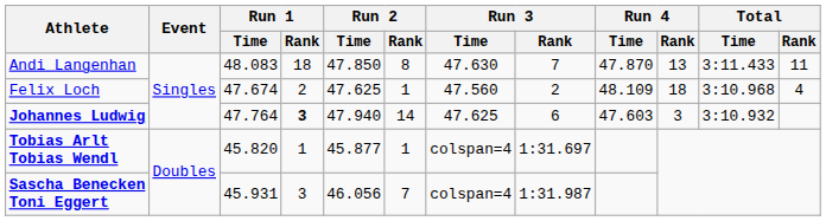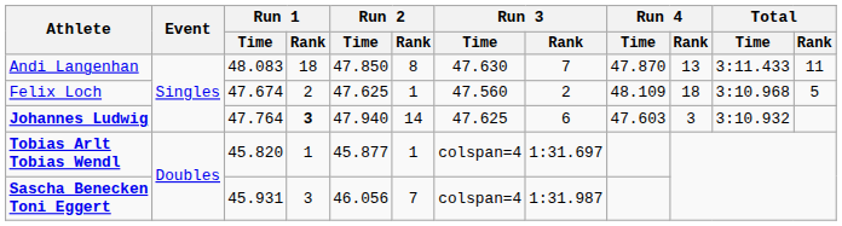Felix Loch | Total / Rank: 4 -> 5
